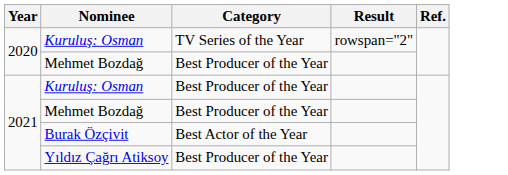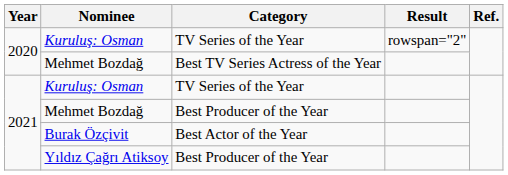2020 / Mehmet Bozdağ | Category: Best Producer of the Year -> Best TV Series Actress of the Year
2021 / Kuruluş: Osman | Category: Best Producer of the Year -> TV Series of the Year
